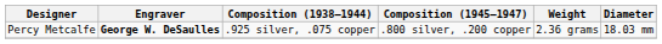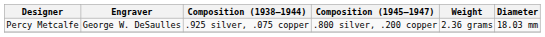Percy Metcalfe | Engraver: bold -> normal
